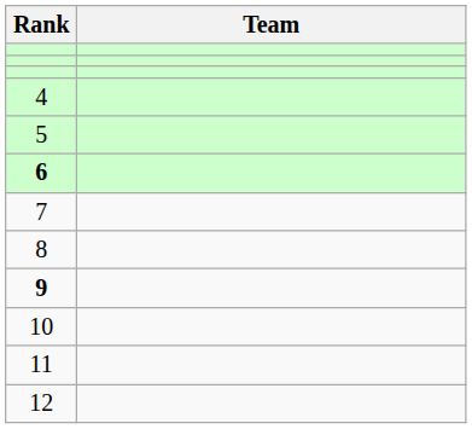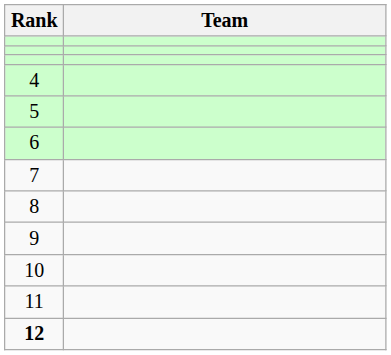row 7 | Rank: bold -> normal
row 10 | Rank: bold -> normal
row 13 | Rank: normal -> bold
